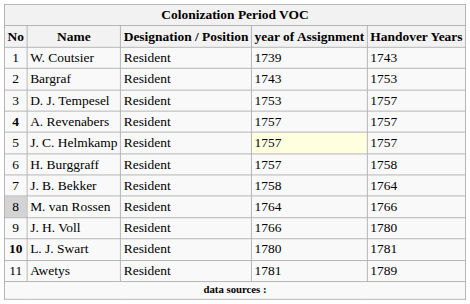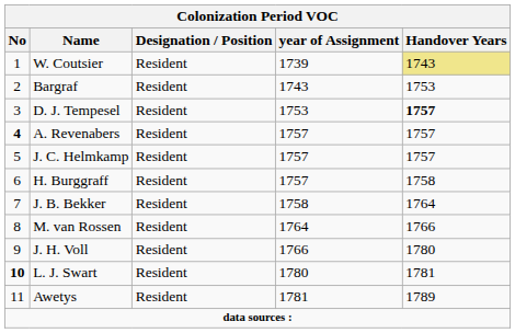W. Coutsier | Handover Years: no background -> khaki background
D. J. Tempesel | Handover Years: normal -> bold
J. C. Helmkamp | year of Assignment: lightyellow background -> no background
M. van Rossen | No: lightgrey background -> no background
